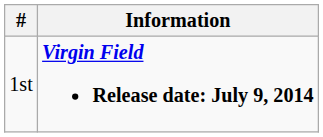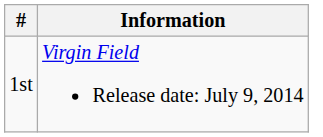1st | Information: bold -> normal
